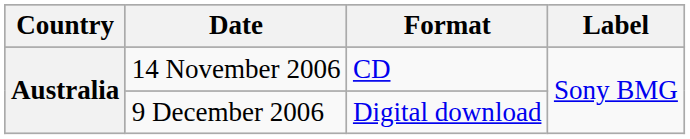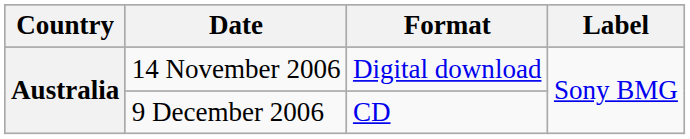14 November 2006 | Format: CD -> Digital download
9 December 2006 | Format: Digital download -> CD
